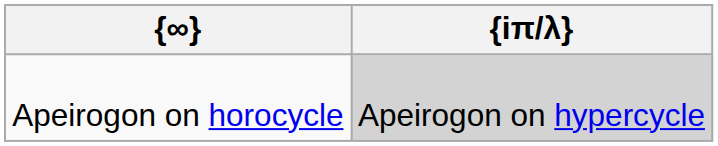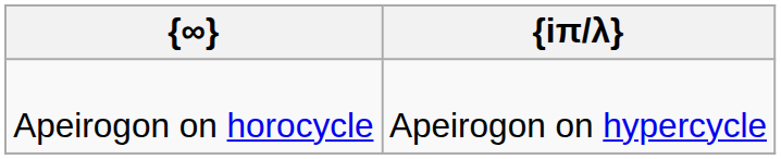Apeirogon on horocycle | {iπ/λ}: lightgrey background -> no background
